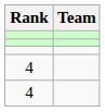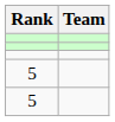row 5 | Rank: 4 -> 5
row 6 | Rank: 4 -> 5
